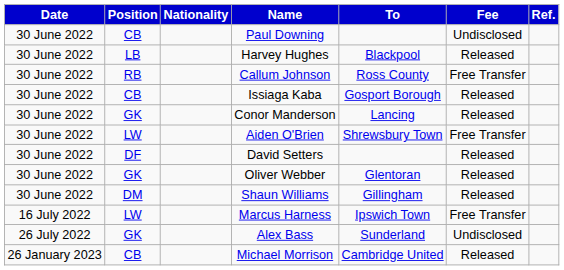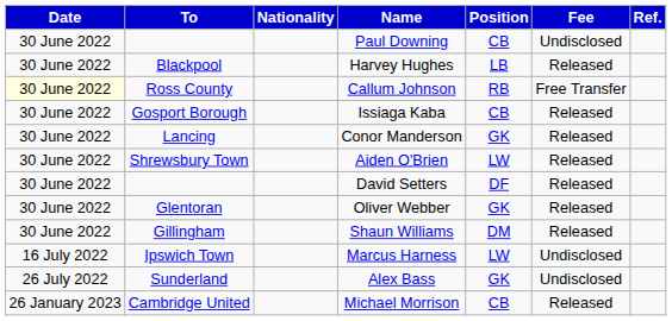columns swapped: Position <-> To
Callum Johnson | Date: no background -> lightyellow background
Aiden O'Brien | Fee: Free Transfer -> Released
Marcus Harness | Fee: Free Transfer -> Undisclosed
